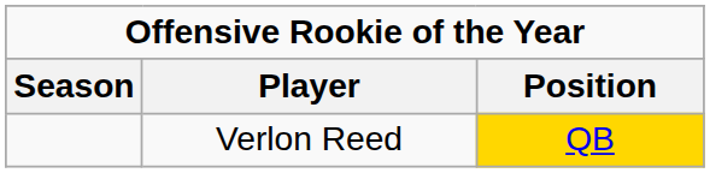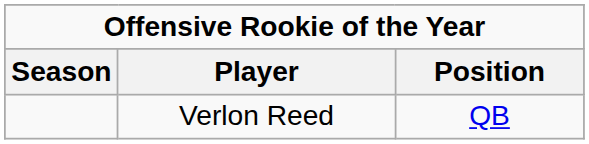Verlon Reed | Position: gold background -> no background
